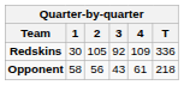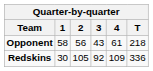rows swapped: Redskins <-> Opponent
